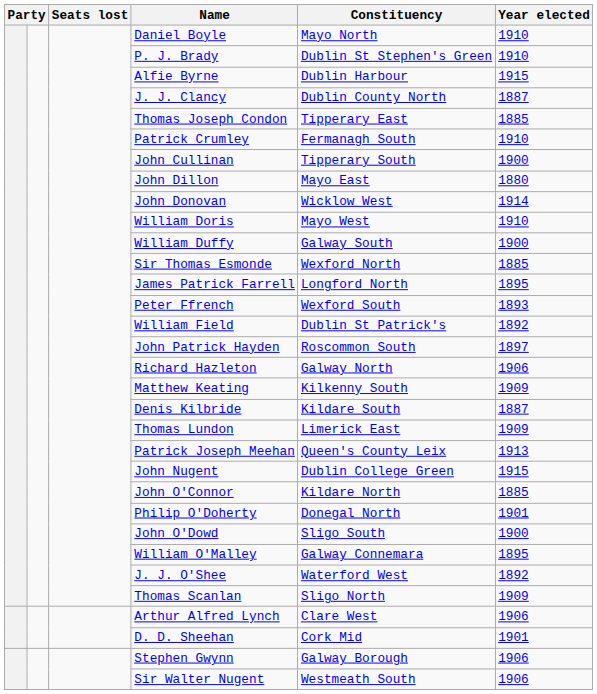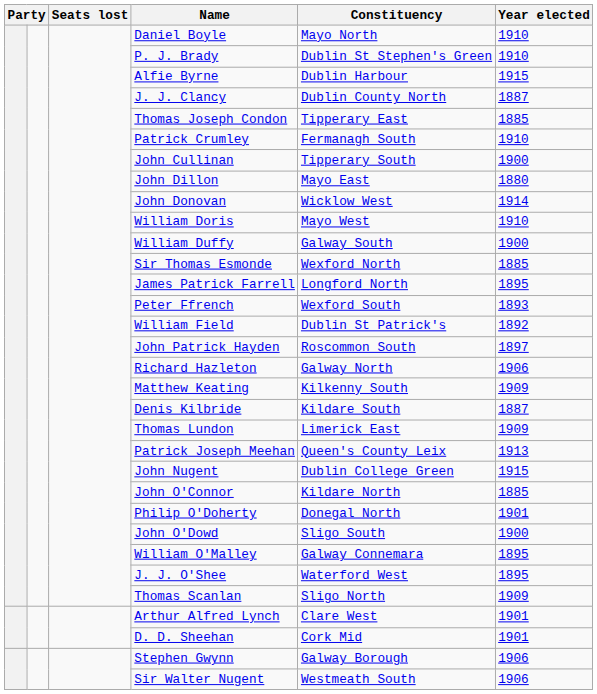J. J. O'Shee | Year elected: 1892 -> 1895
Arthur Alfred Lynch | Year elected: 1906 -> 1901
